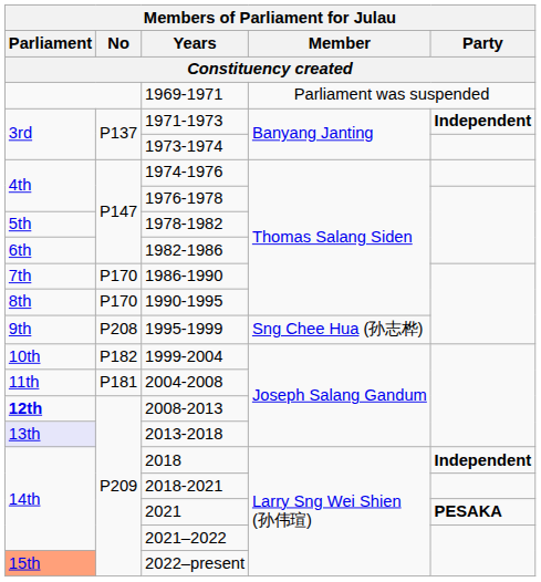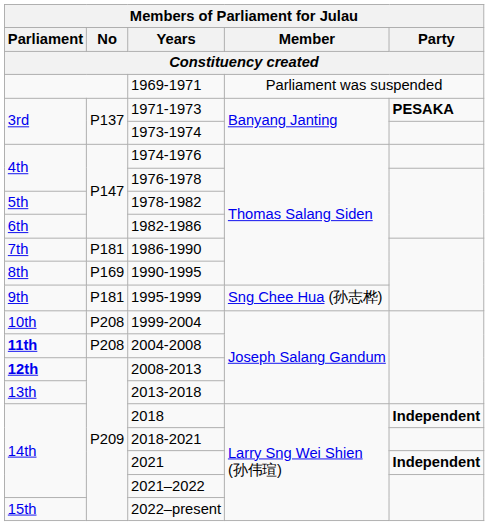1971-1973 | Party: Independent -> PESAKA
1986-1990 | No: P170 -> P181
1990-1995 | No: P170 -> P169
1995-1999 | No: P208 -> P181
1999-2004 | No: P182 -> P208
2004-2008 | Parliament: normal -> bold
2004-2008 | No: P181 -> P208
2013-2018 | Parliament: lavender background -> no background
2021 | Party: PESAKA -> Independent
2022–present | Parliament: lightsalmon background -> no background
